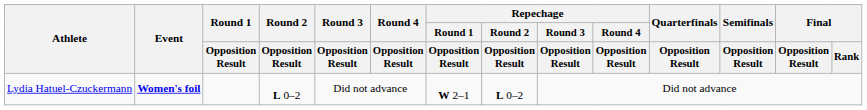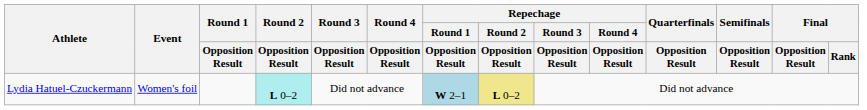Lydia Hatuel-Czuckermann | Event: bold -> normal
Lydia Hatuel-Czuckermann | Round 2 / Opposition Result: no background -> paleturquoise background
Lydia Hatuel-Czuckermann | Repechage / Round 1 / Opposition Result: no background -> lightblue background
Lydia Hatuel-Czuckermann | Repechage / Round 2 / Opposition Result: no background -> khaki background
